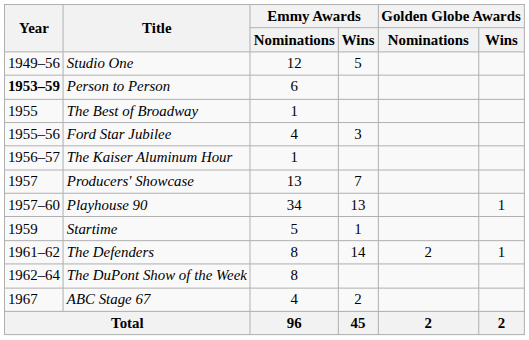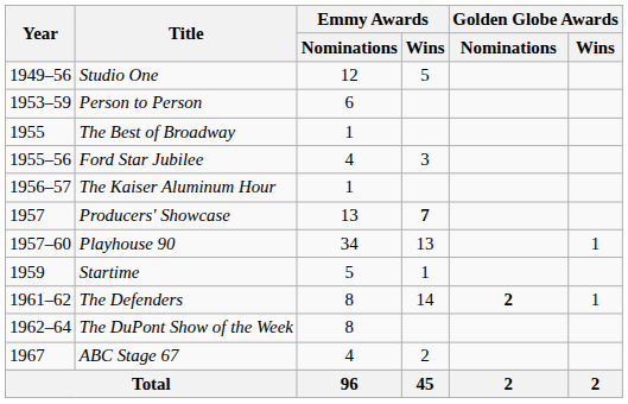Person to Person | Year: bold -> normal
Producers' Showcase | Emmy Awards / Wins: normal -> bold
The Defenders | Golden Globe Awards / Nominations: normal -> bold
